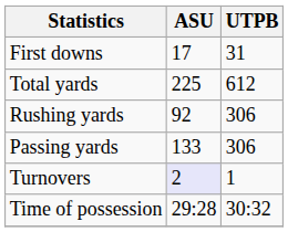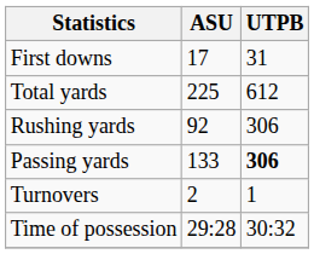Passing yards | UTPB: normal -> bold
Turnovers | ASU: lavender background -> no background
